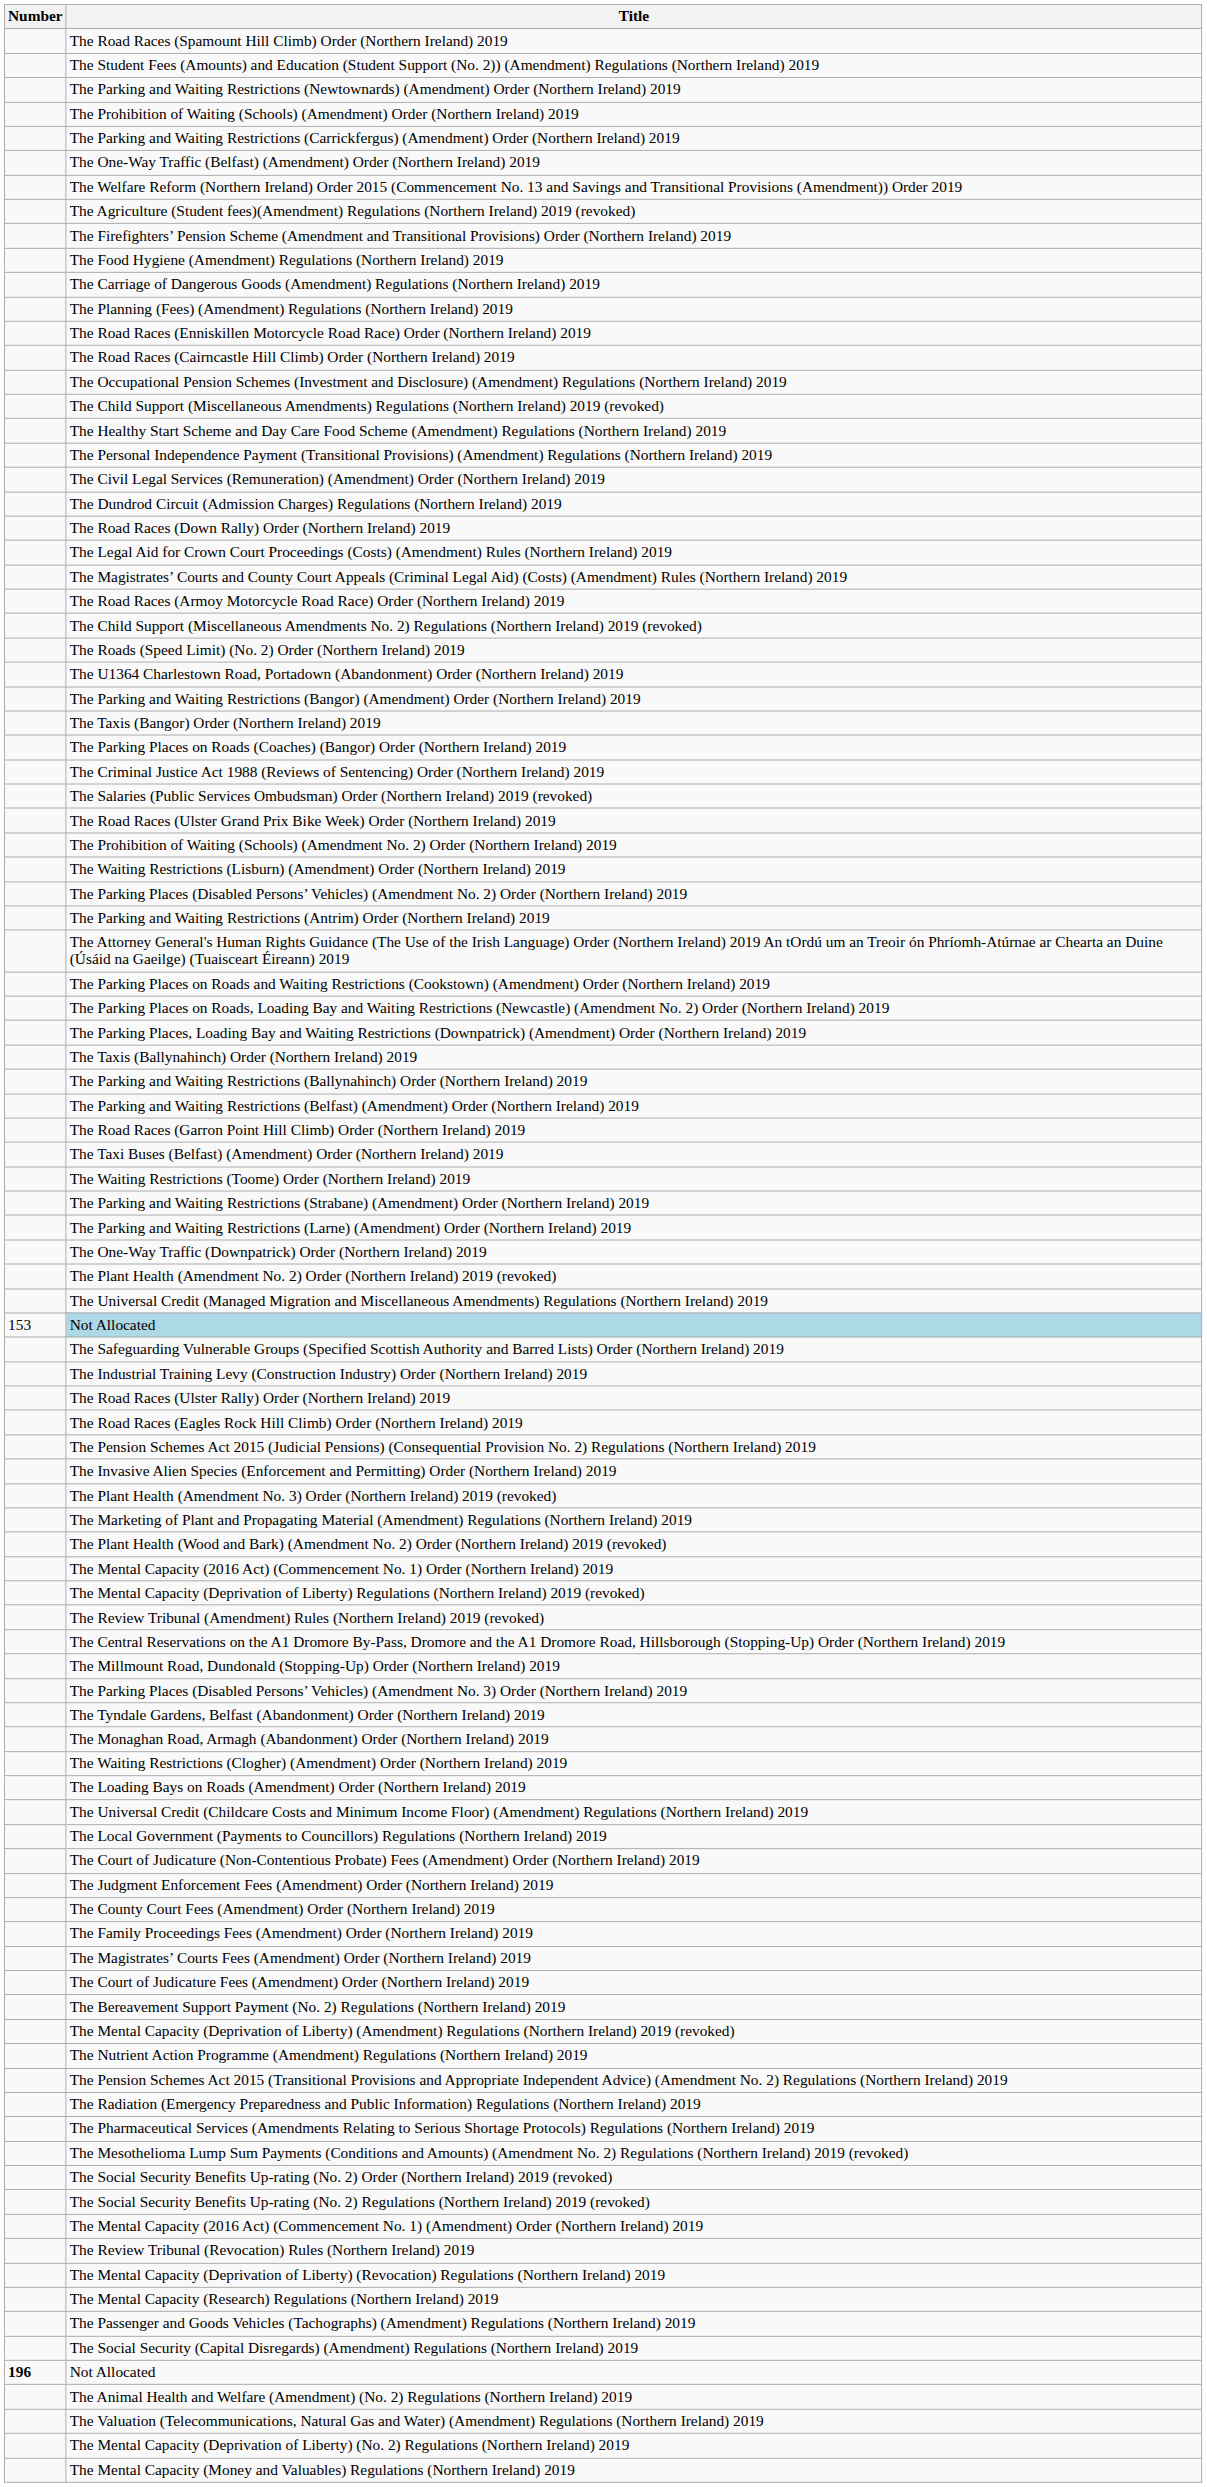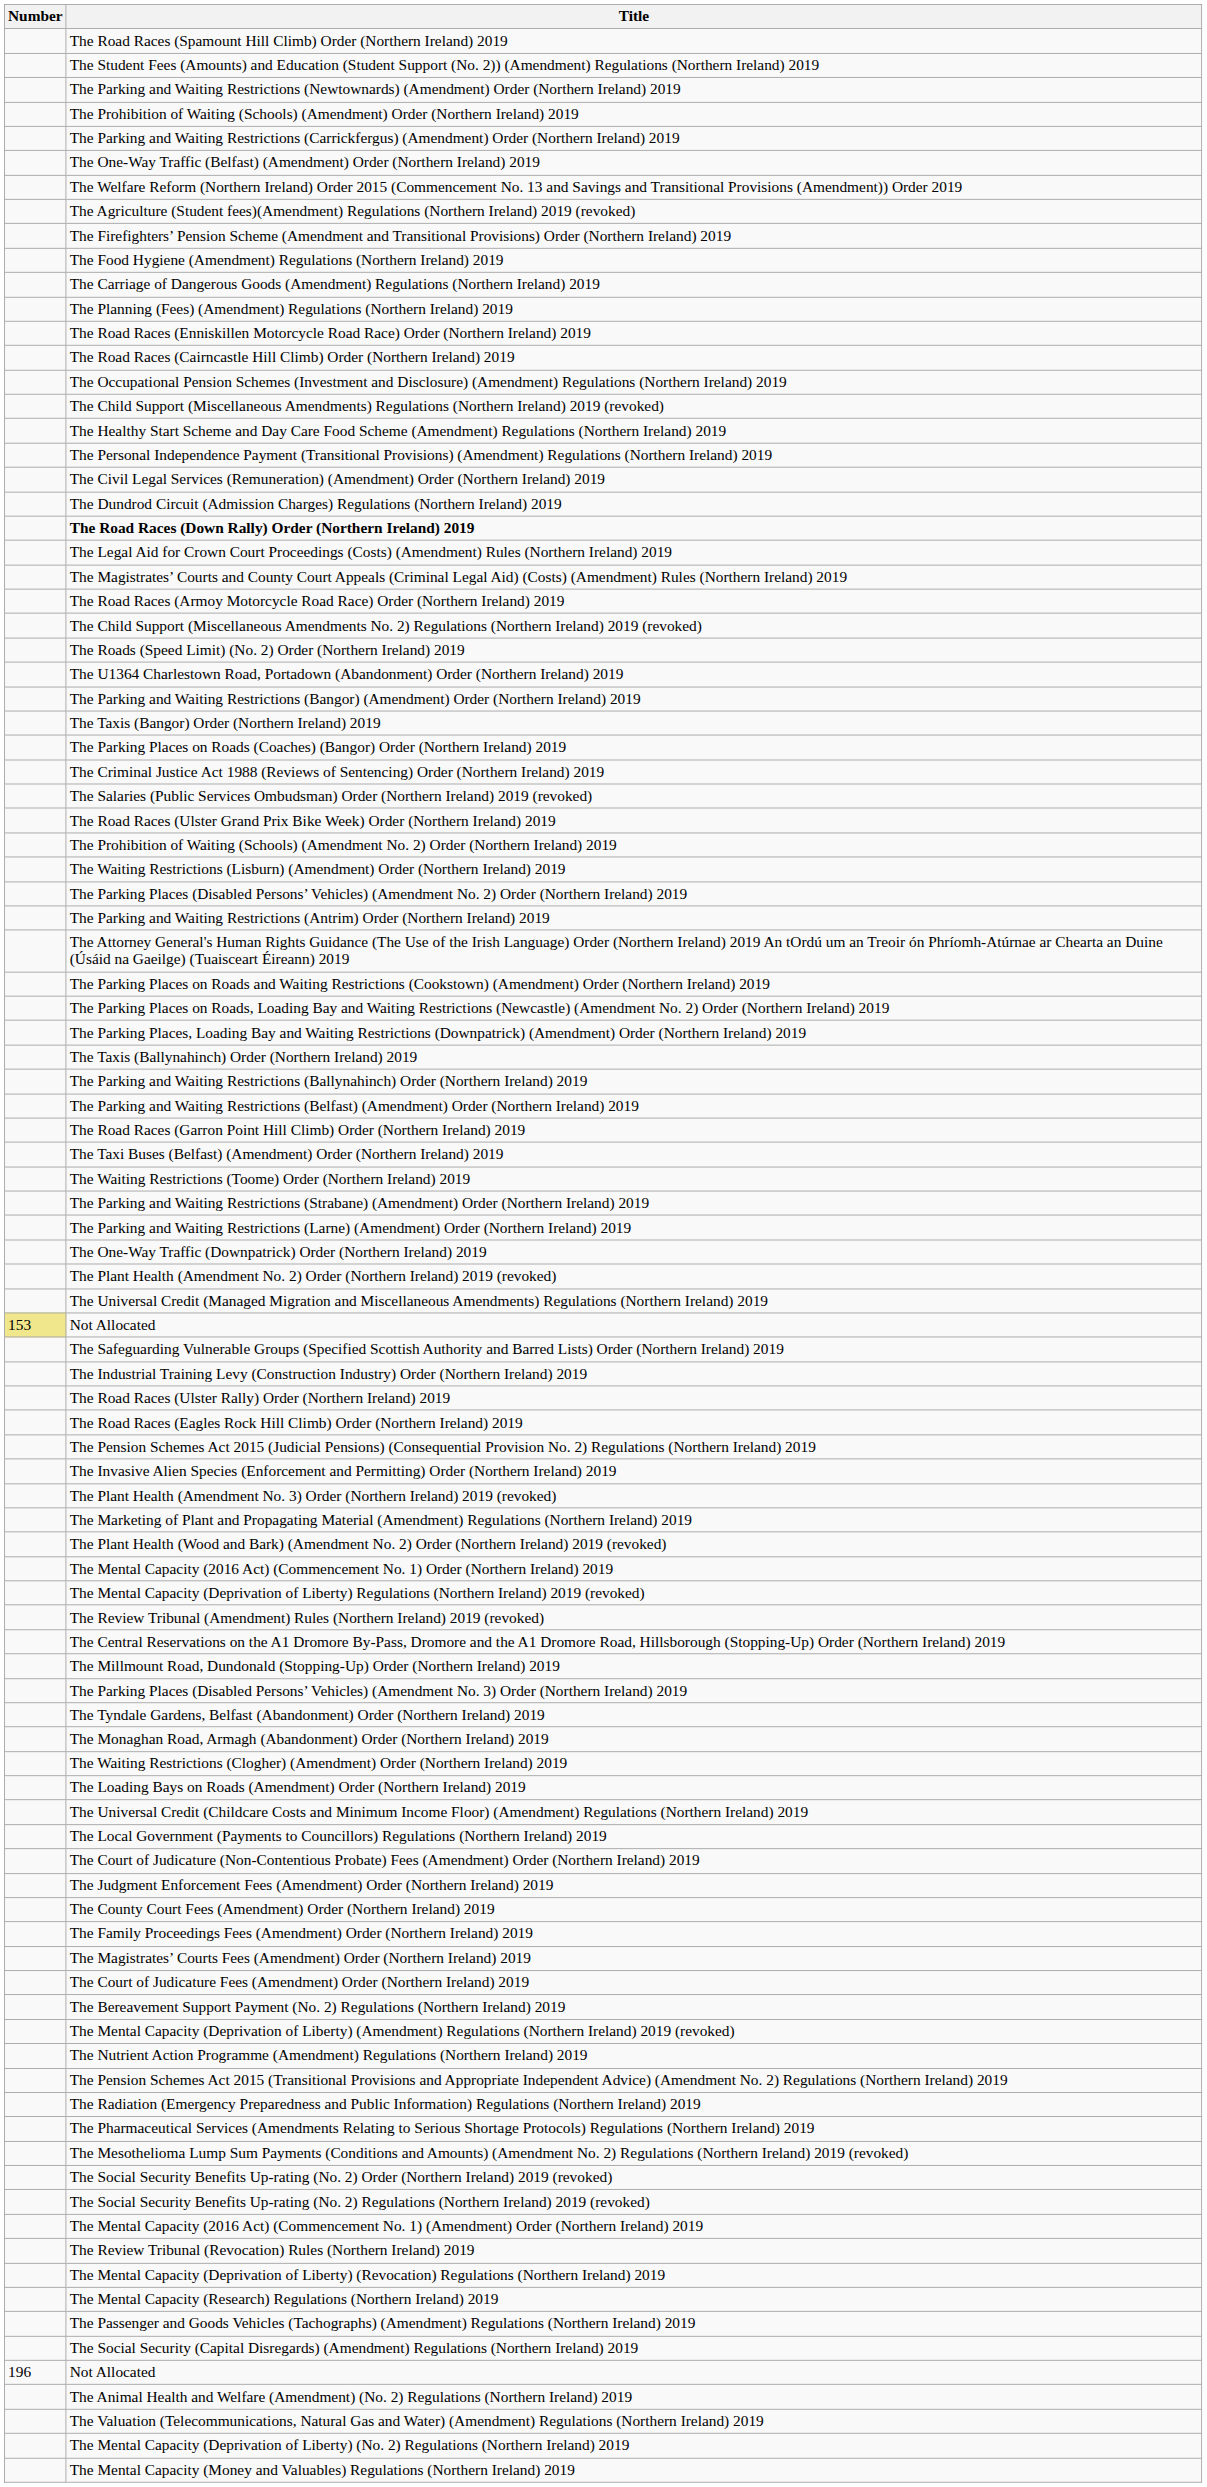row 22 | Title: normal -> bold
row 54 | Number: no background -> khaki background
row 54 | Title: lightblue background -> no background
row 97 | Number: bold -> normal
